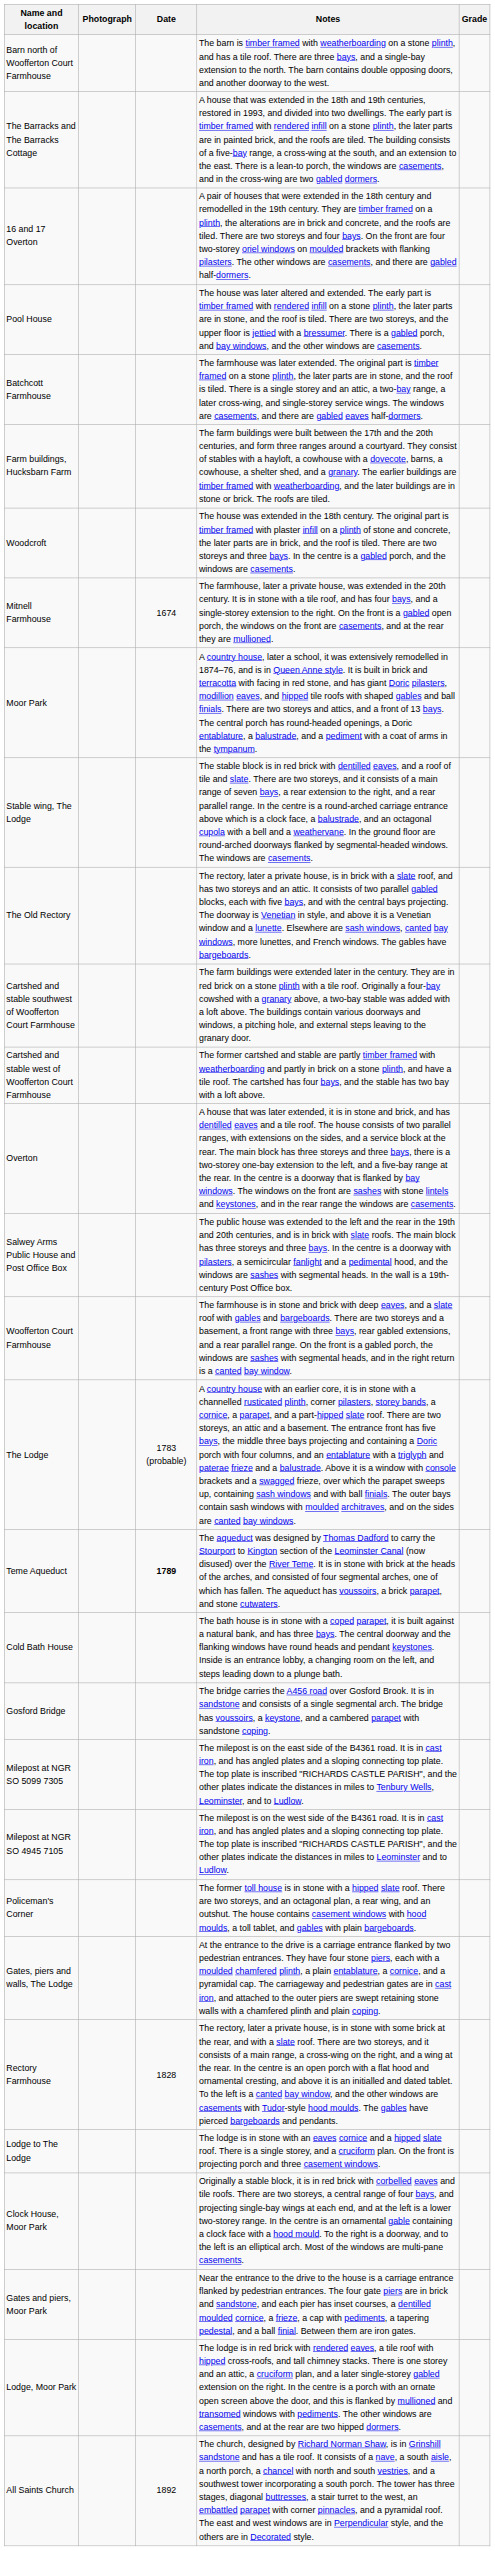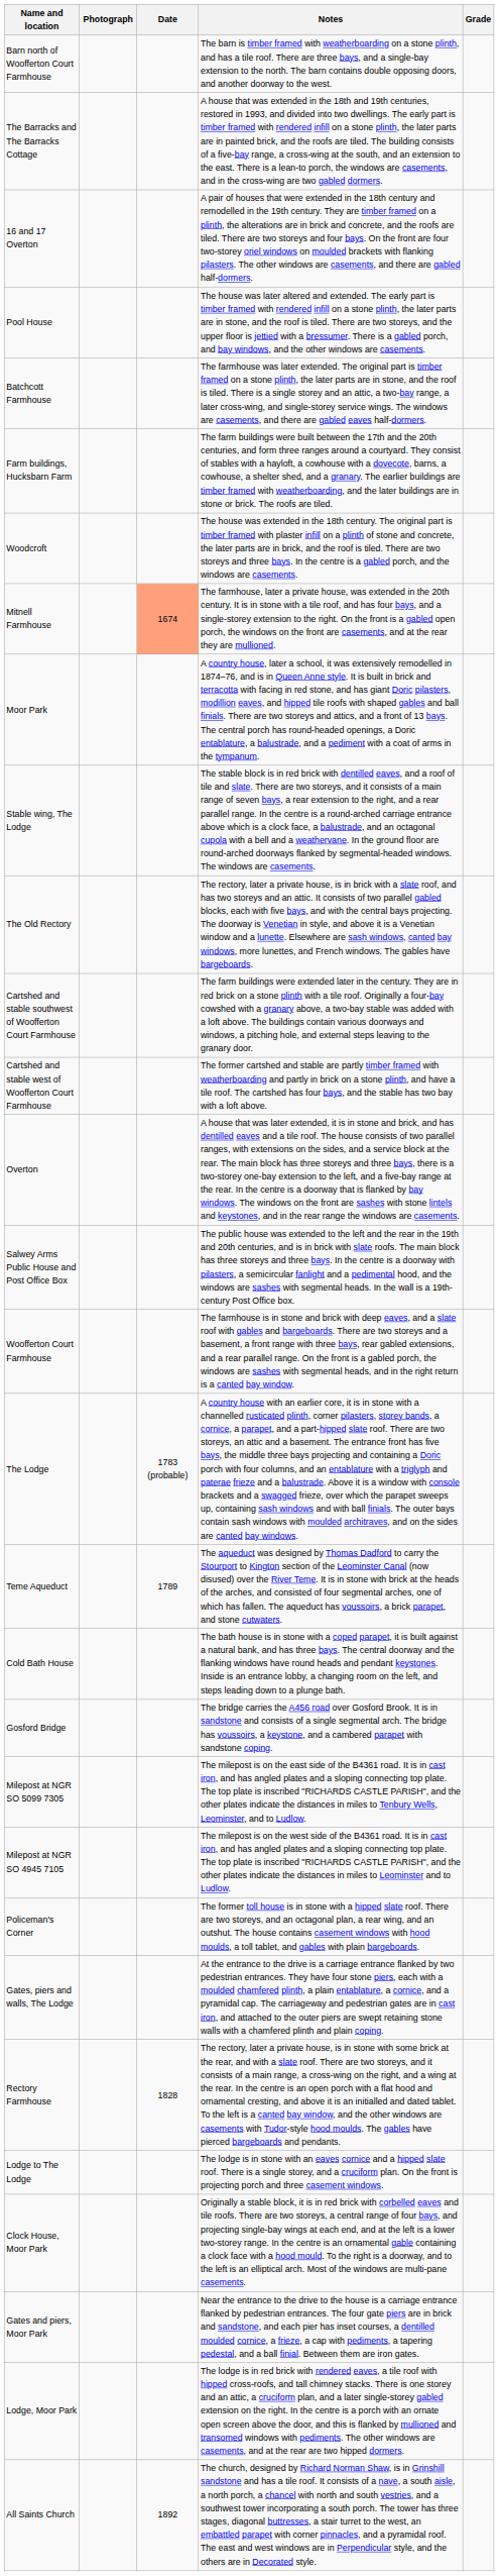Mitnell Farmhouse | Date: no background -> lightsalmon background
Teme Aqueduct | Date: bold -> normal
